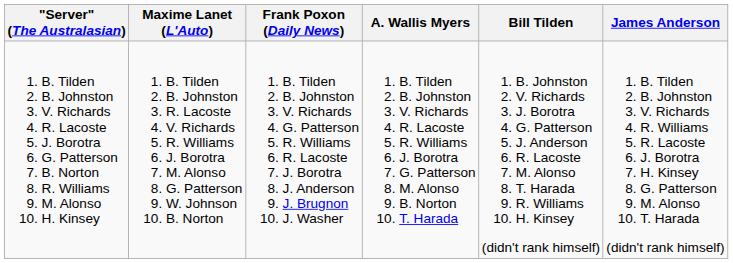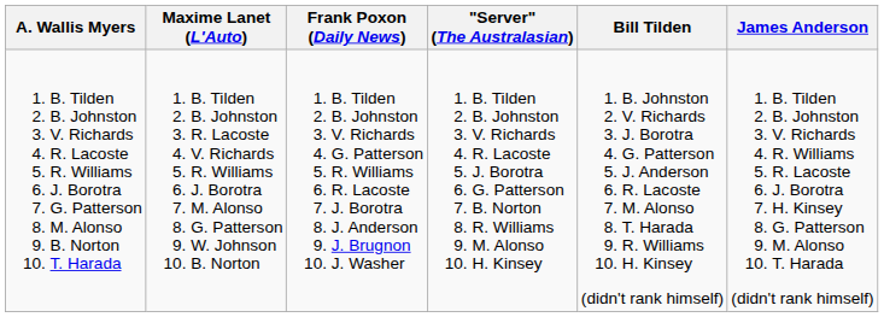columns swapped: A. Wallis Myers <-> "Server" (The Australasian)
